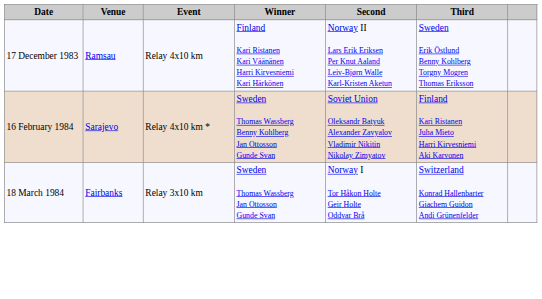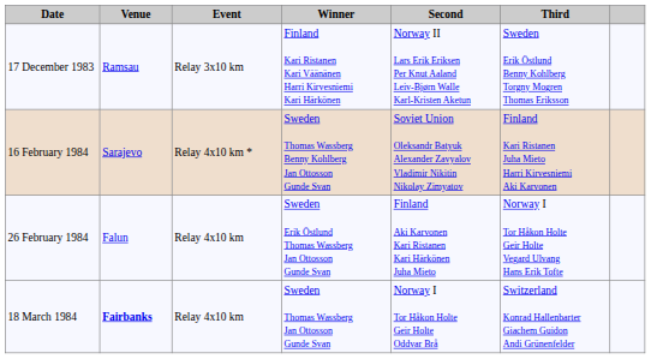17 December 1983 | Event: Relay 4x10 km -> Relay 3x10 km
+ row: 26 February 1984 | Falun | Relay 4x10 km | Sweden Erik Östlund Thomas Wassberg Jan Ottosson Gunde Svan | Finland Aki Karvonen Kari Ristanen Kari Härkönen Juha Mieto | Norway I Tor Håkon Holte Geir Holte Vegard Ulvang Hans Erik Tofte
18 March 1984 | Venue: normal -> bold
18 March 1984 | Event: Relay 3x10 km -> Relay 4x10 km
